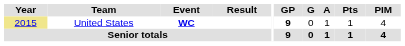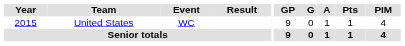United States | Year: khaki background -> no background
United States | Event: bold -> normal
United States | GP: bold -> normal
